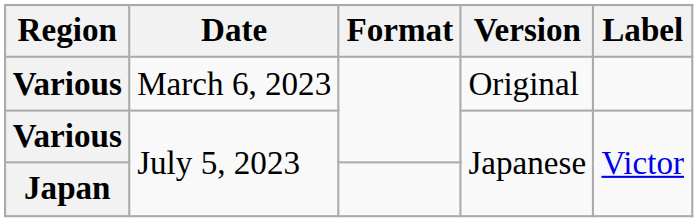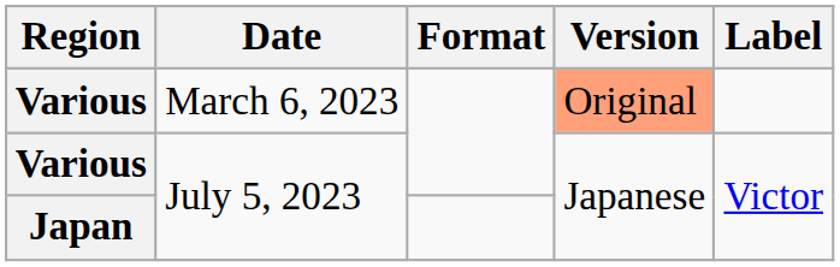Various / March 6, 2023 | Version: no background -> lightsalmon background
